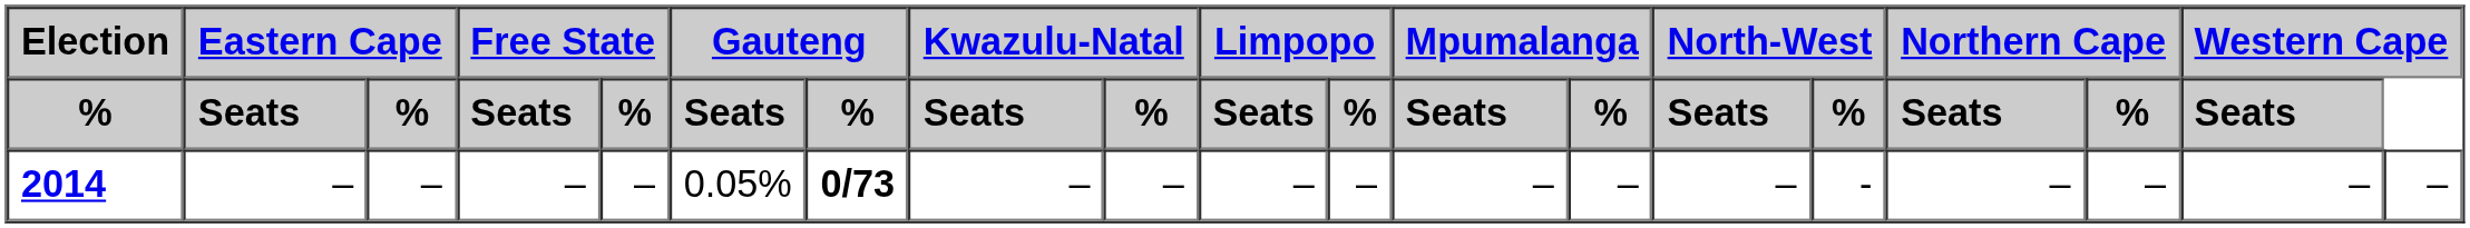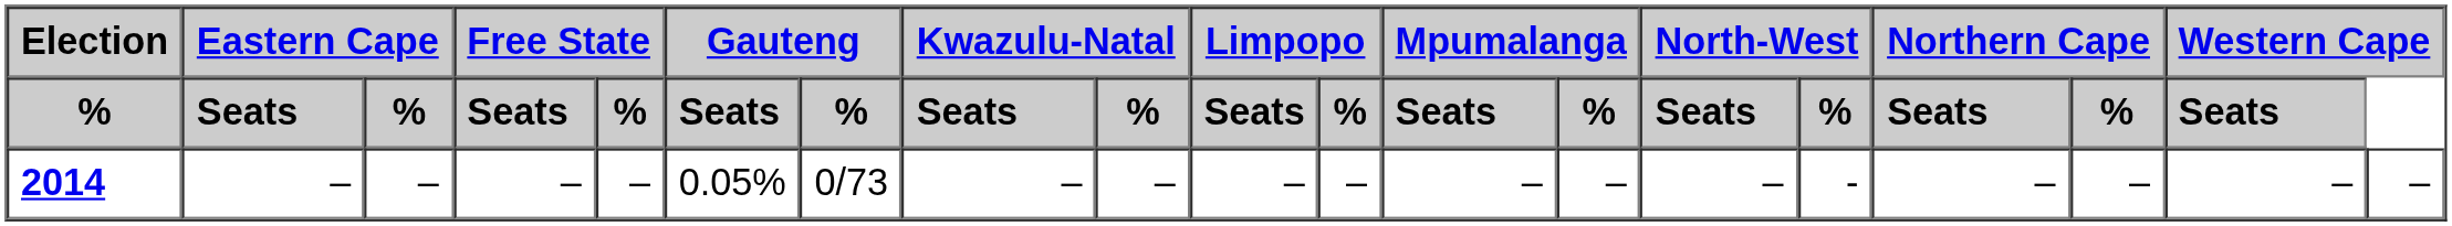row 3 | column 7: bold -> normal
